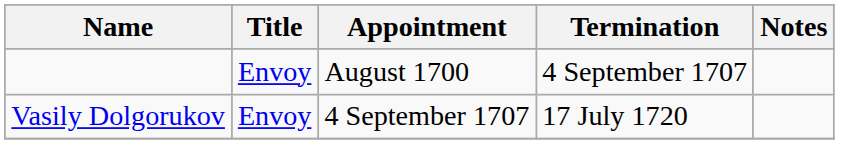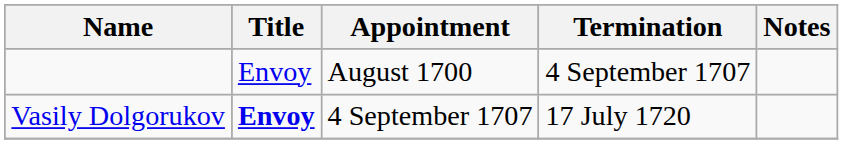Vasily Dolgorukov | Title: normal -> bold
